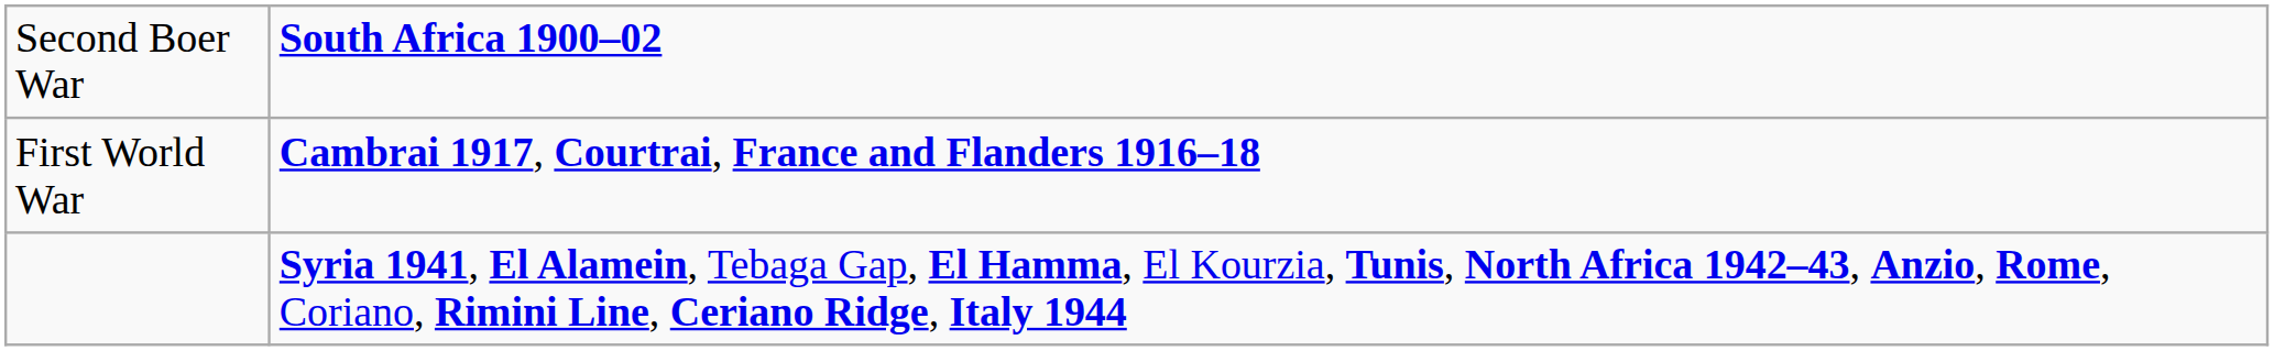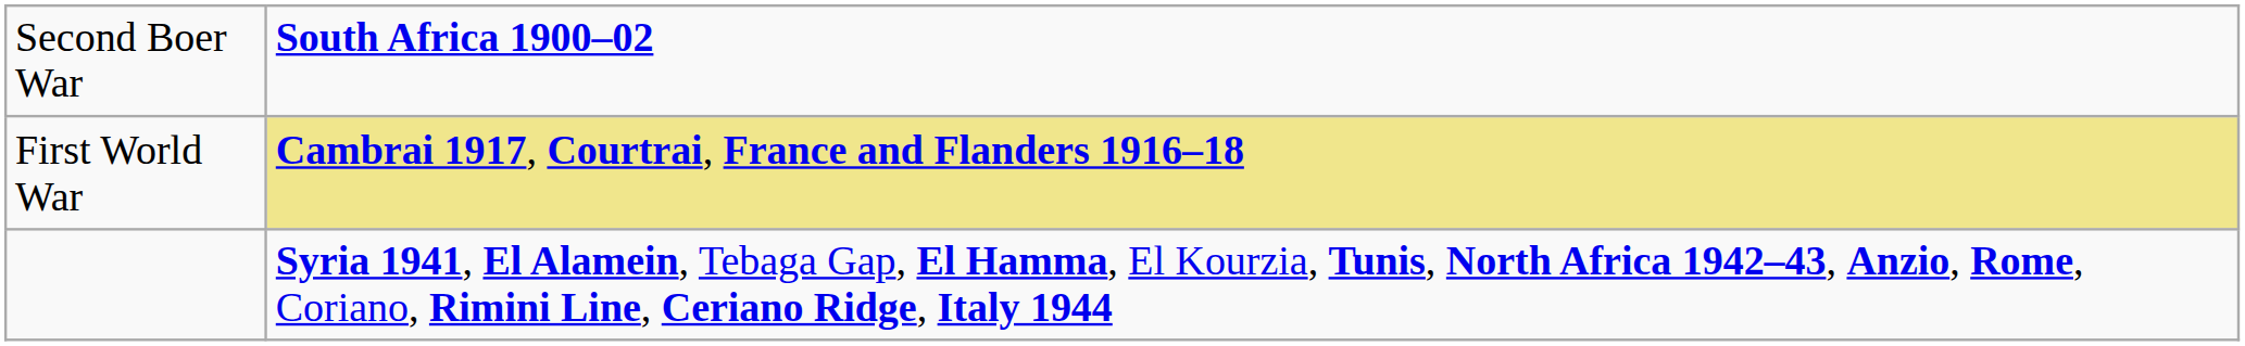First World War | column 2: no background -> khaki background
